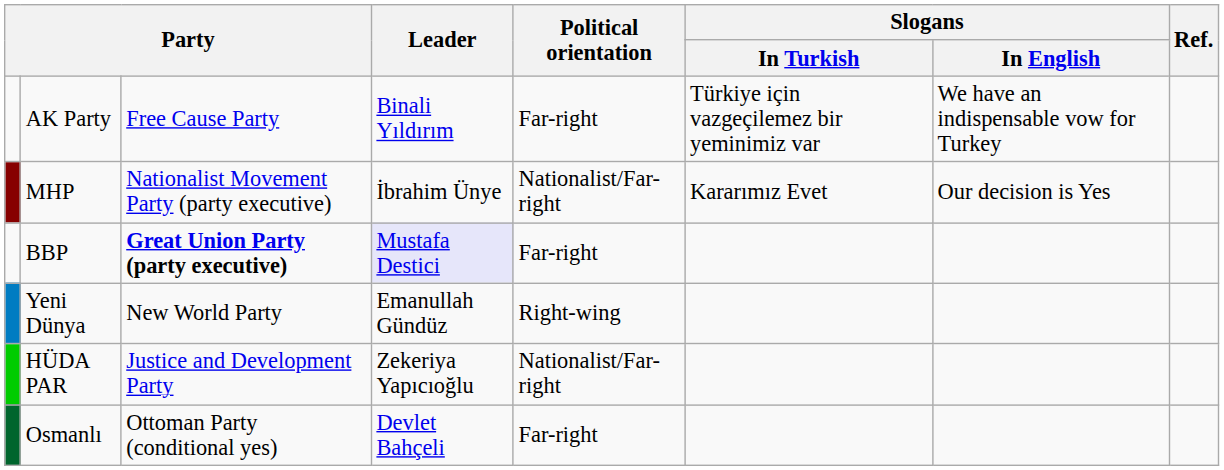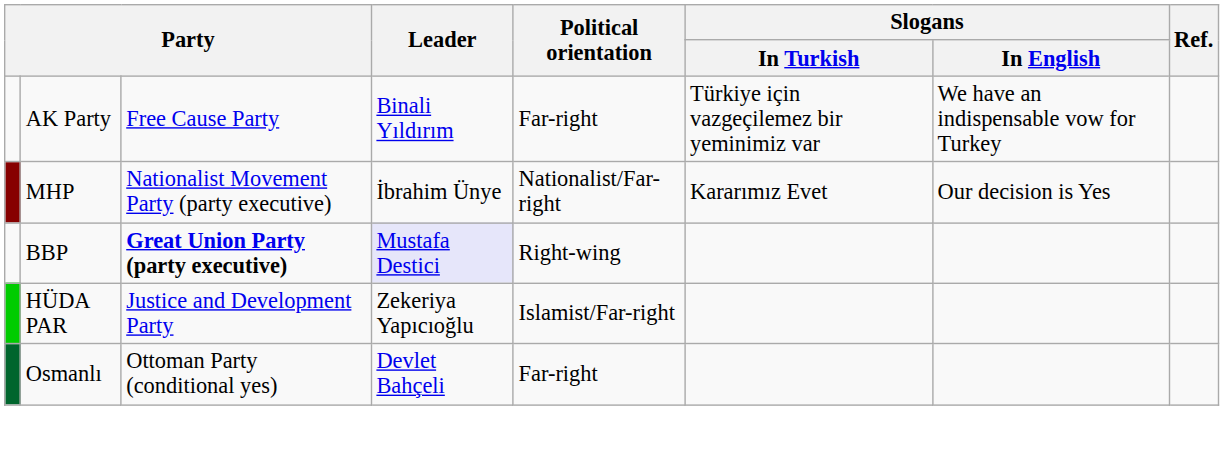BBP | Political orientation: Far-right -> Right-wing
- row: Yeni Dünya | New World Party | Emanullah Gündüz | Right-wing
HÜDA PAR | Political orientation: Nationalist/Far-right -> Islamist/Far-right
